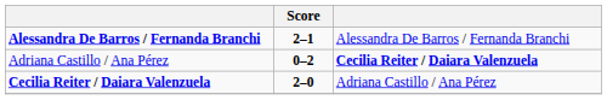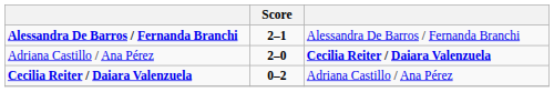row 3 | Score: 0–2 -> 2–0
row 4 | Score: 2–0 -> 0–2
